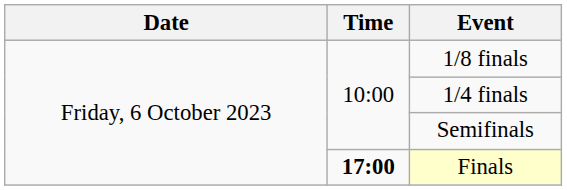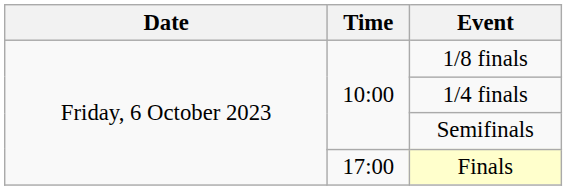Finals | Time: bold -> normal
